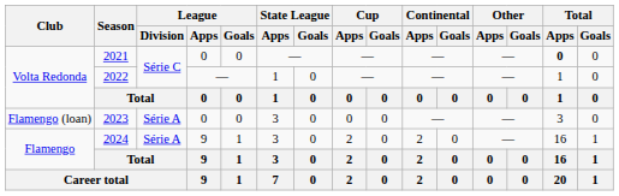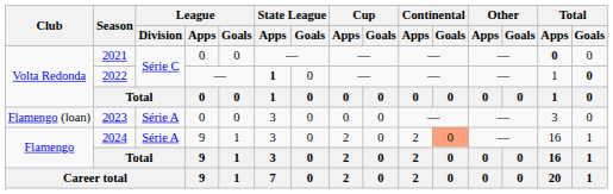2022 | State League / Apps: normal -> bold
2022 | Total / Goals: normal -> bold
2024 | Continental / Goals: no background -> lightsalmon background
